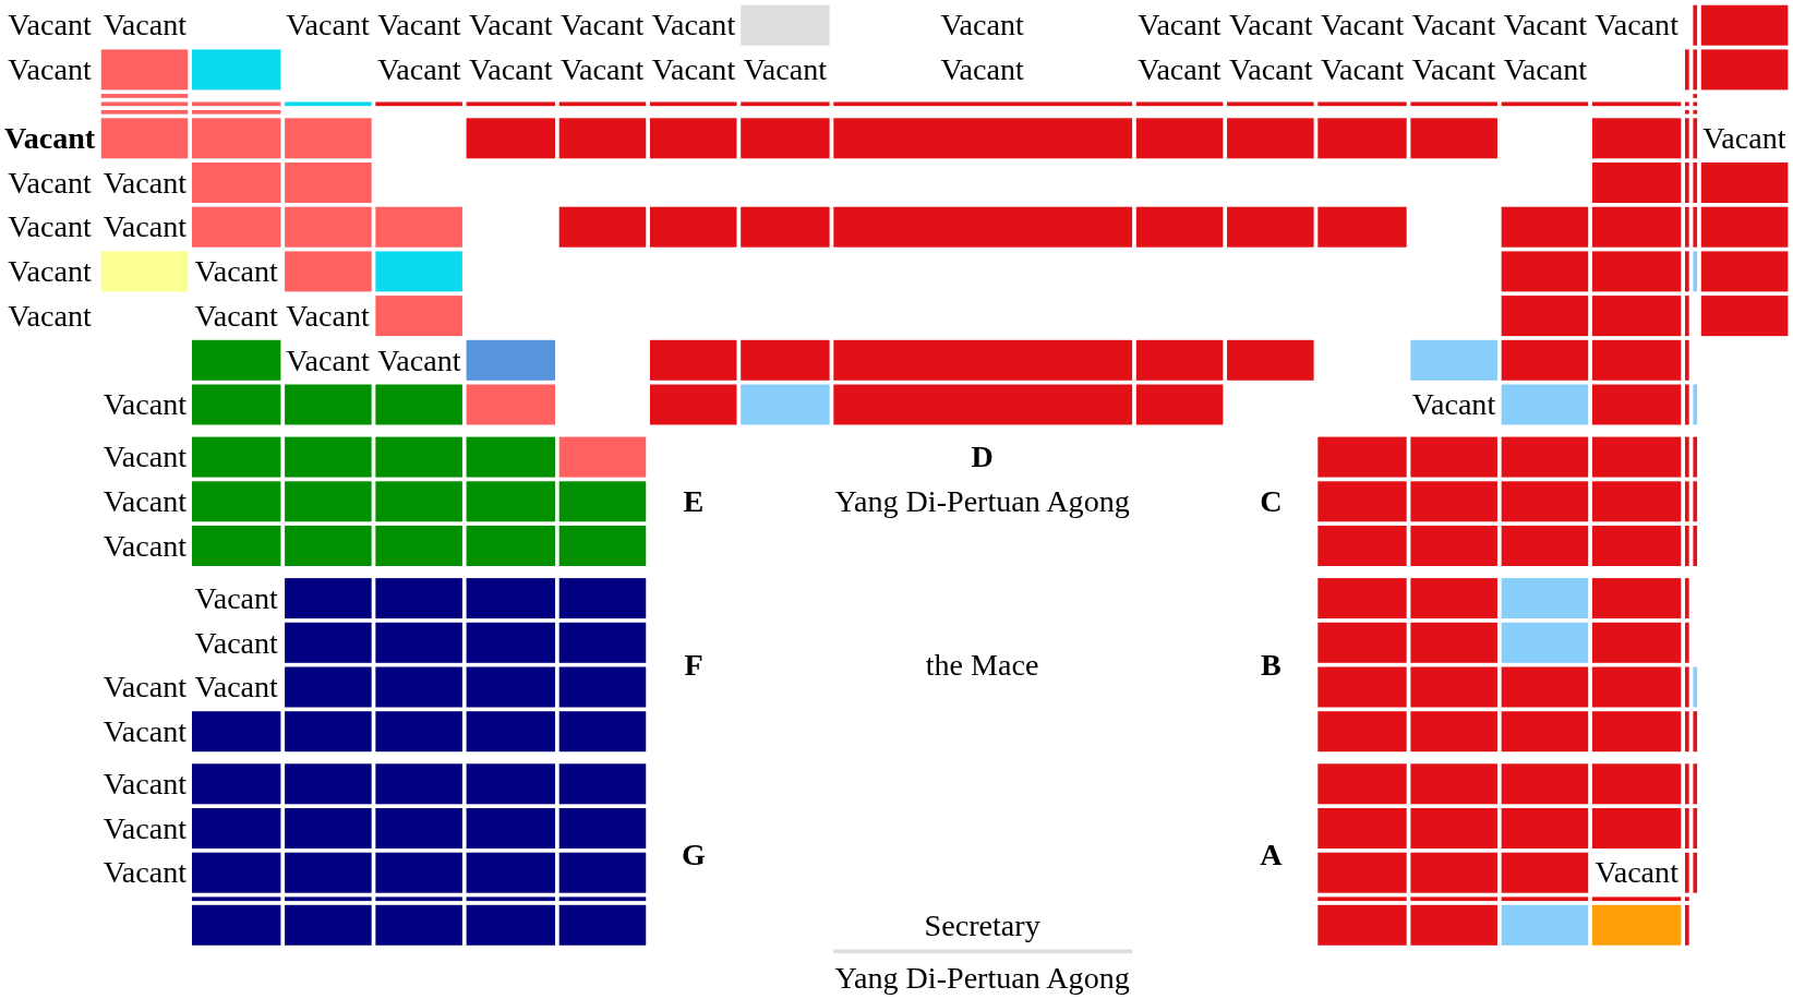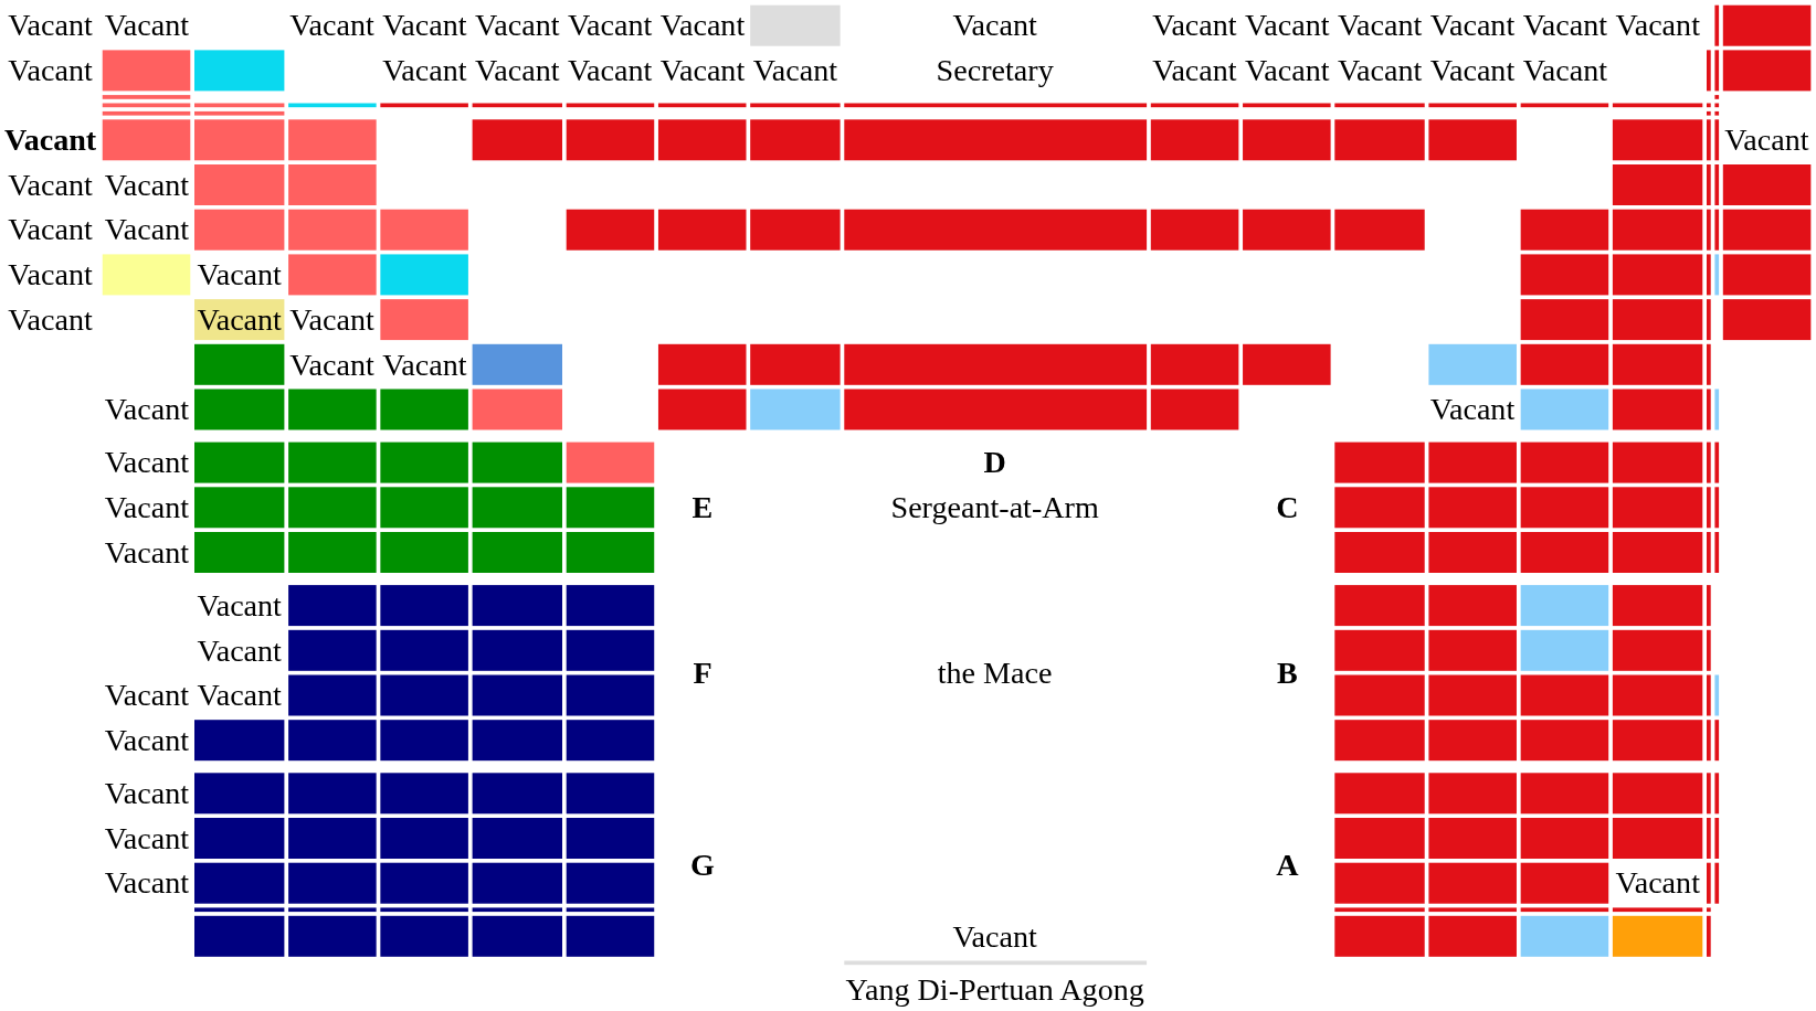row 2 | column 10: Vacant -> Secretary
row 7 | column 3: no background -> khaki background
row 11 | column 10: Yang Di-Pertuan Agong -> Sergeant-at-Arm
row 20 | column 10: Secretary -> Vacant
